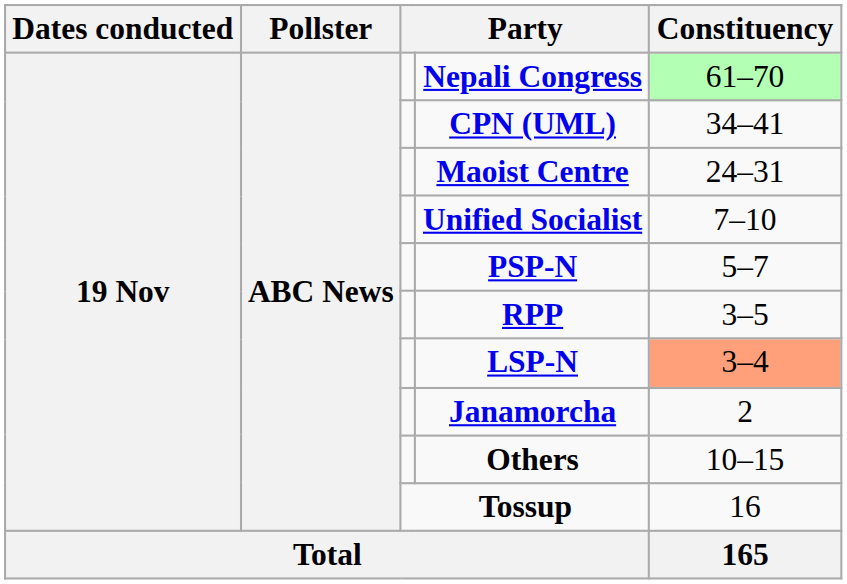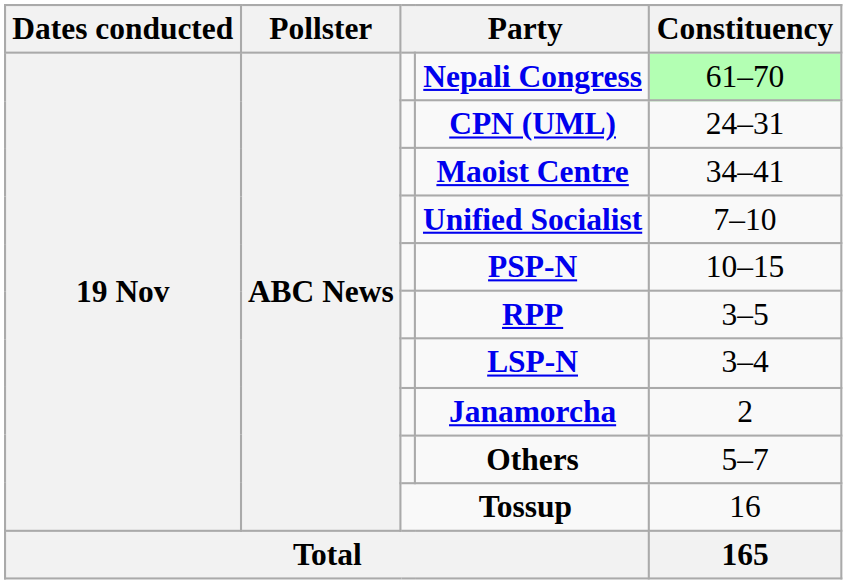CPN (UML) | Constituency: 34–41 -> 24–31
Maoist Centre | Constituency: 24–31 -> 34–41
PSP-N | Constituency: 5–7 -> 10–15
LSP-N | Constituency: lightsalmon background -> no background
Others | Constituency: 10–15 -> 5–7
